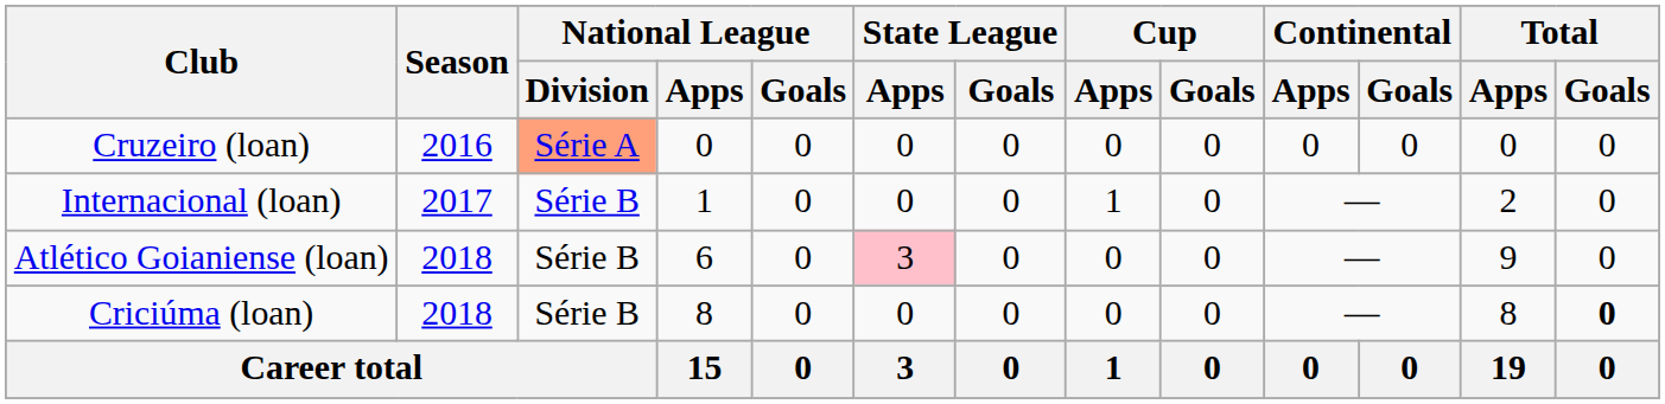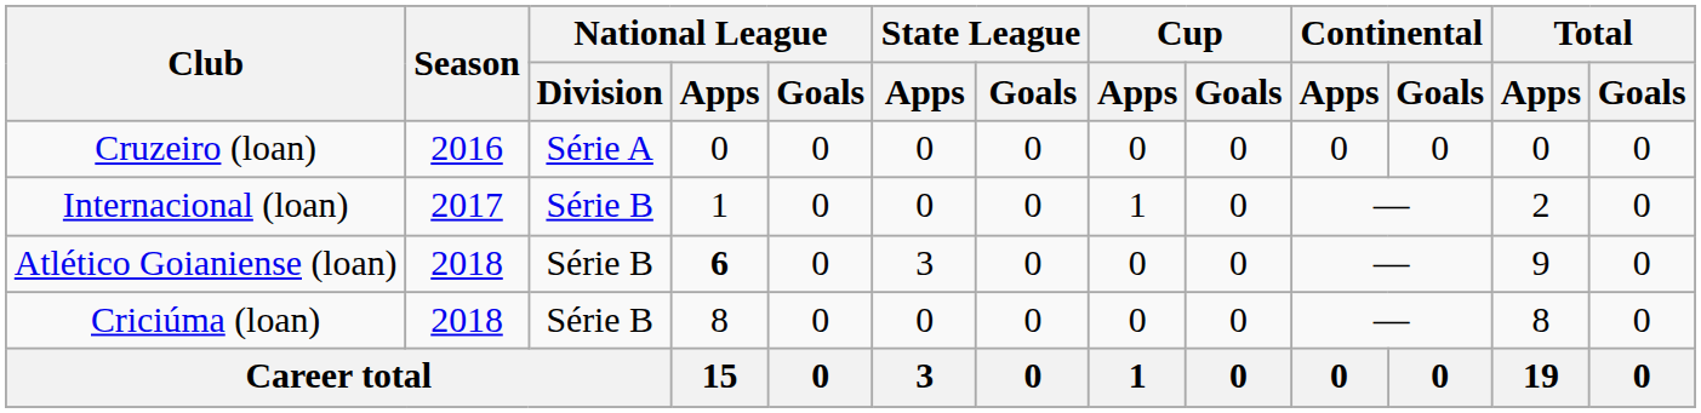Cruzeiro (loan) | National League / Division: lightsalmon background -> no background
Atlético Goianiense (loan) | National League / Apps: normal -> bold
Atlético Goianiense (loan) | State League / Apps: pink background -> no background
Criciúma (loan) | Total / Goals: bold -> normal
